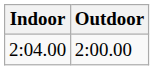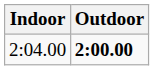2:04.00 | Outdoor: normal -> bold
